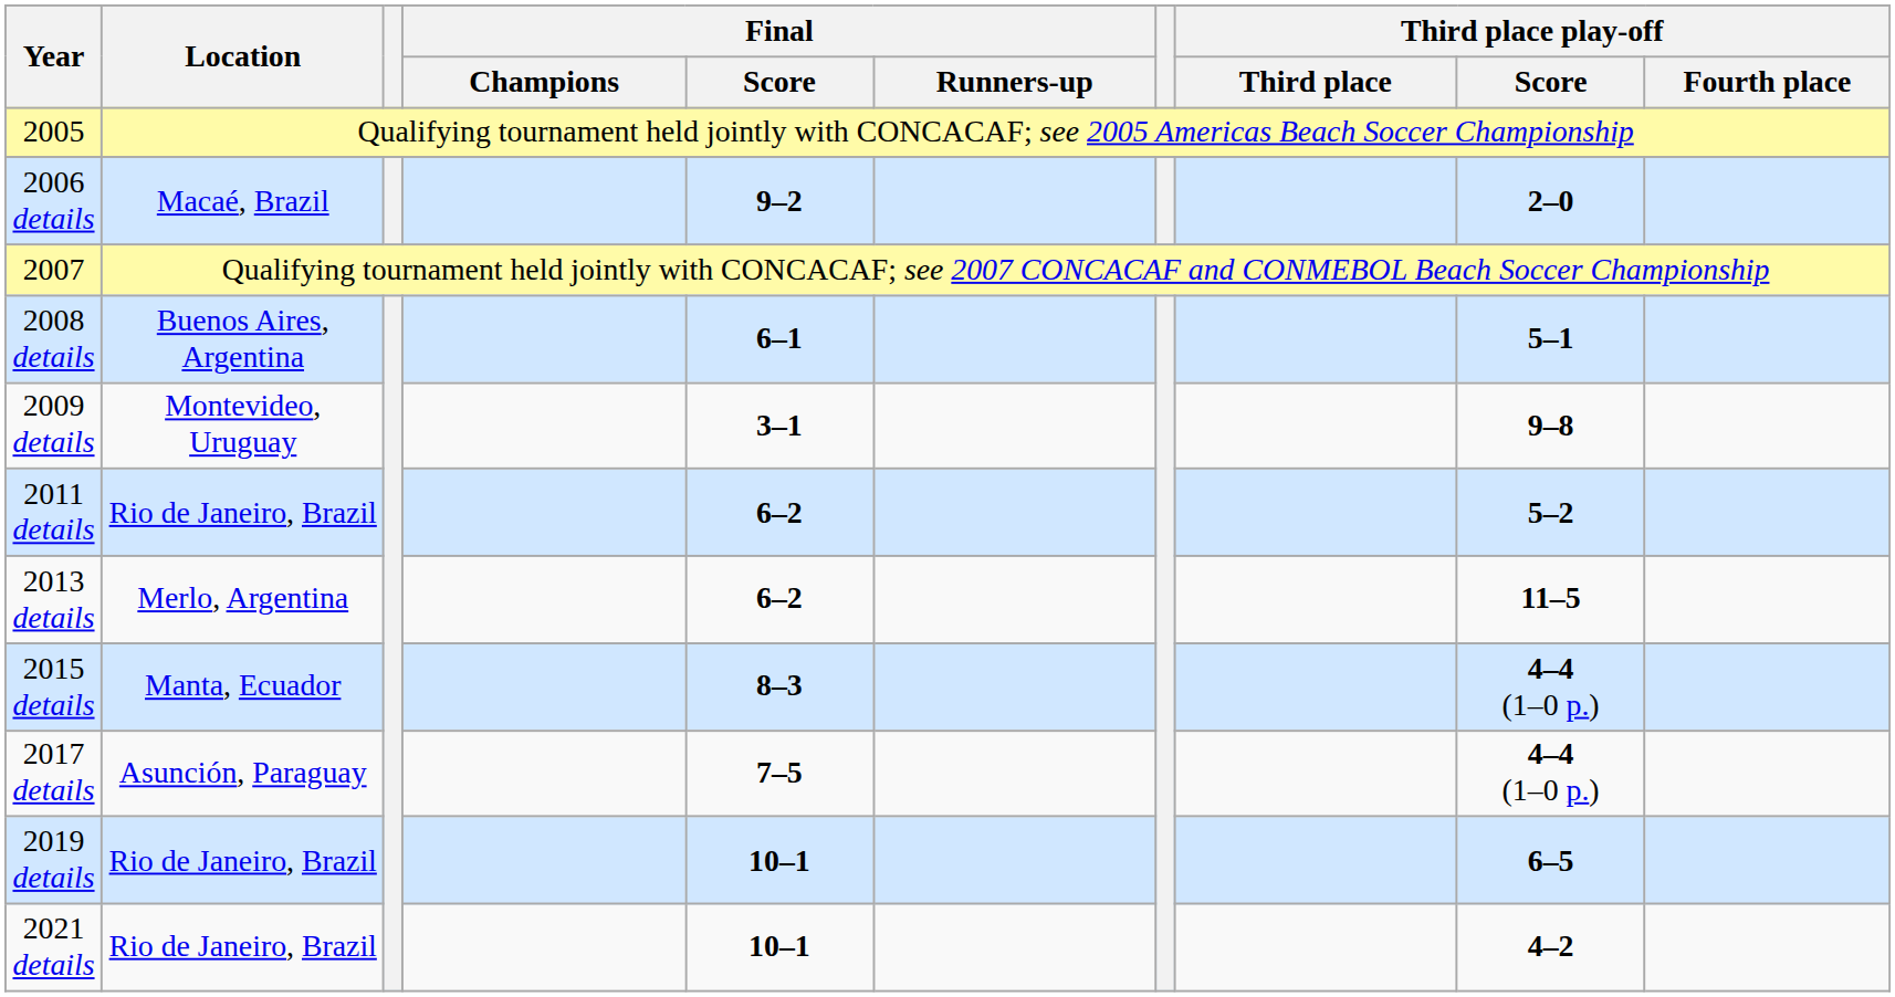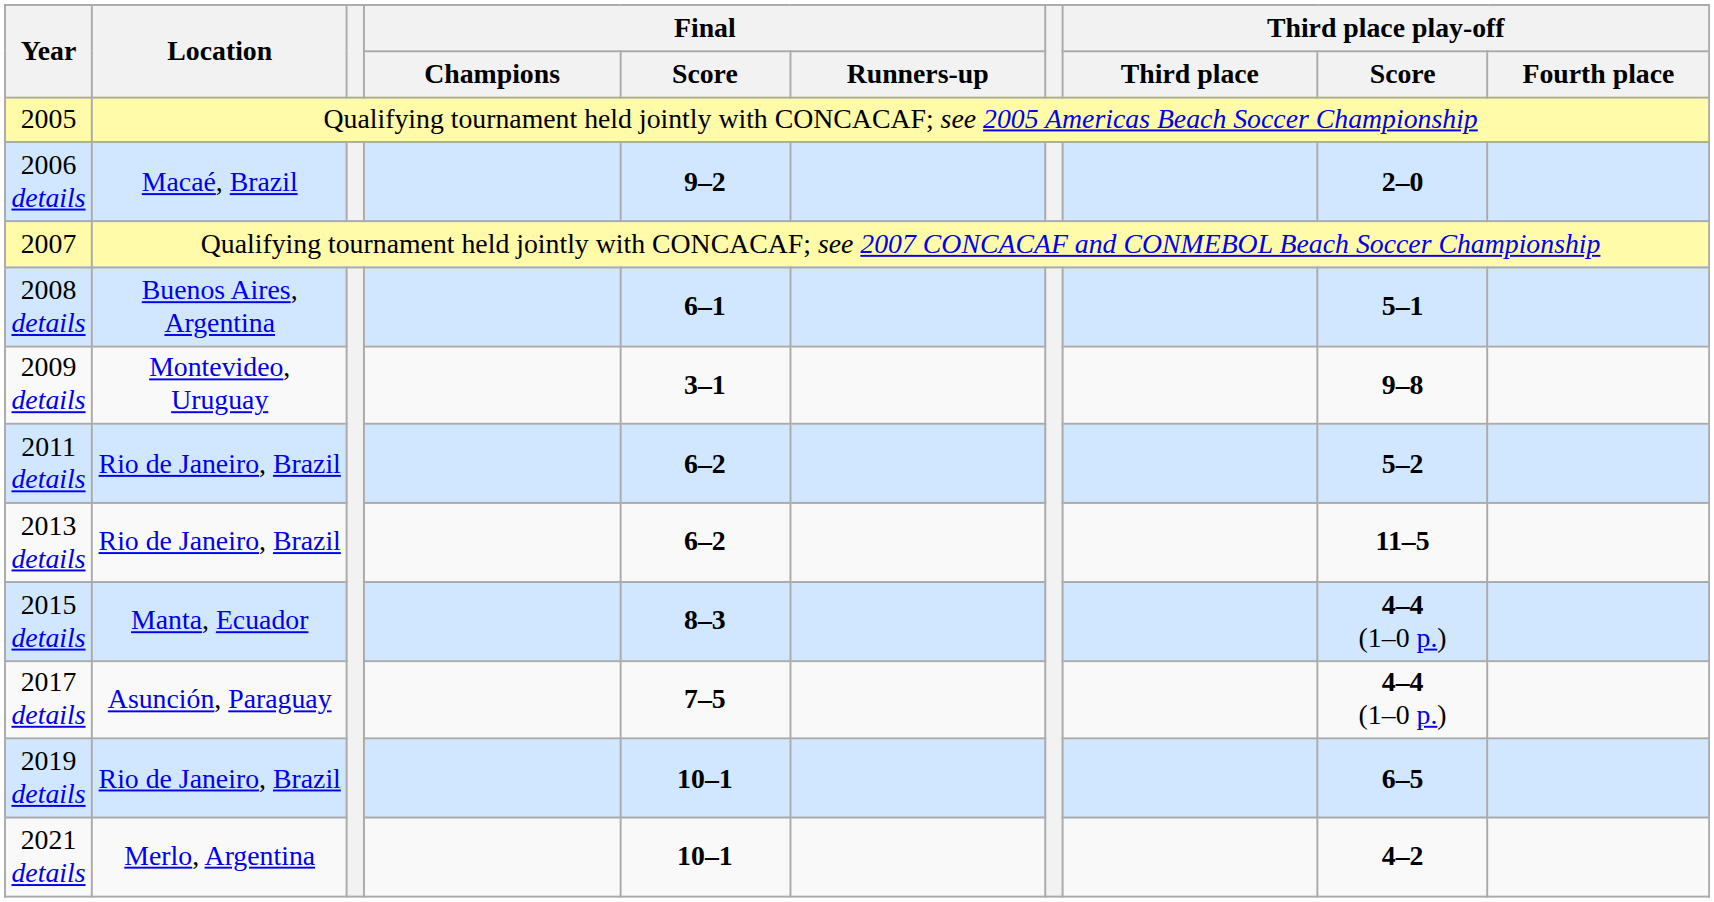2013 details | Location: Merlo, Argentina -> Rio de Janeiro, Brazil
2021 details | Location: Rio de Janeiro, Brazil -> Merlo, Argentina
